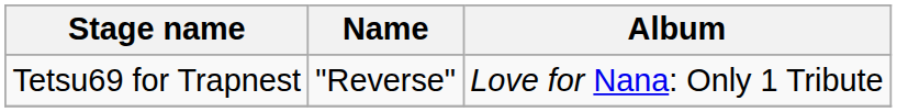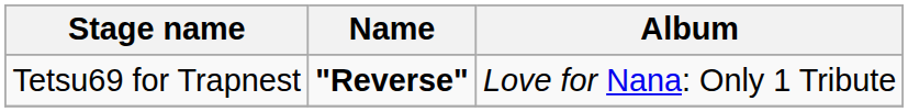Tetsu69 for Trapnest | Name: normal -> bold
